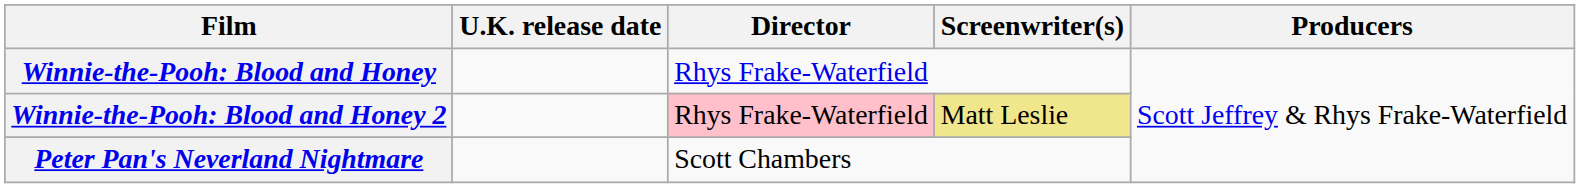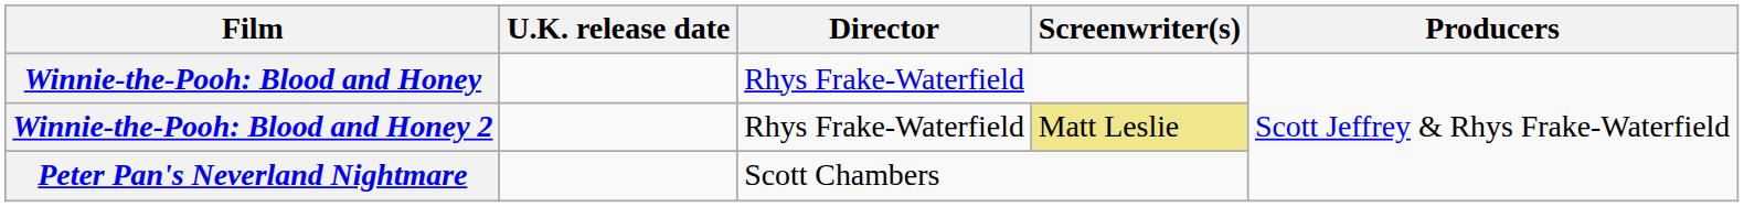Winnie-the-Pooh: Blood and Honey 2 | Director: pink background -> no background
